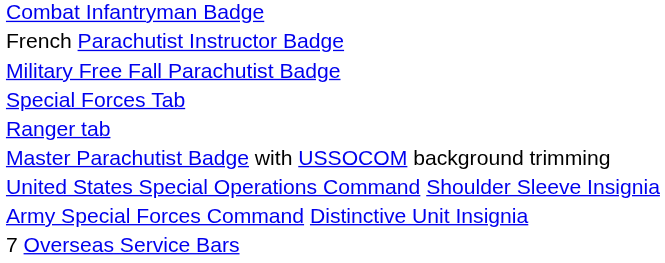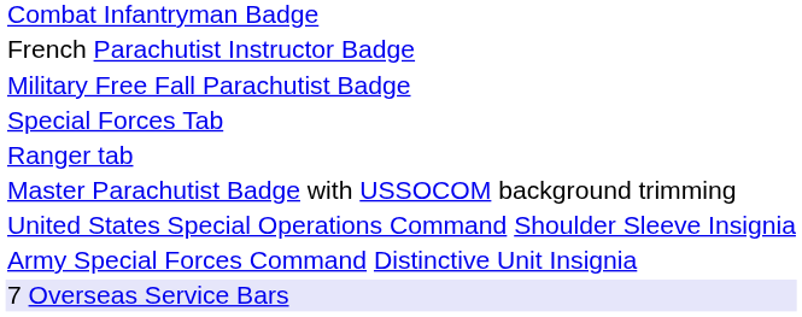row 9 | column 1: no background -> lavender background
